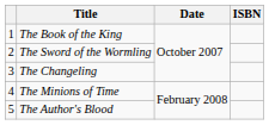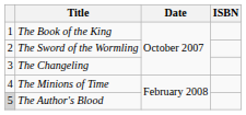The Author's Blood | column 1: no background -> lightgrey background
